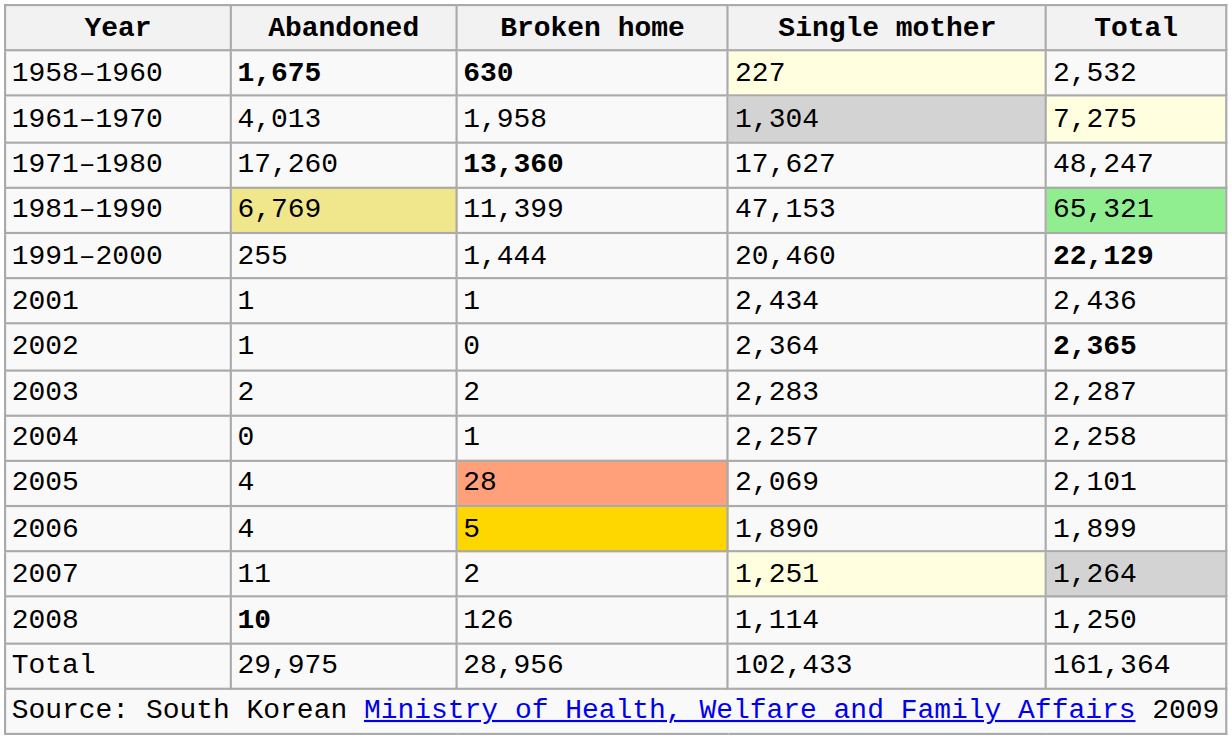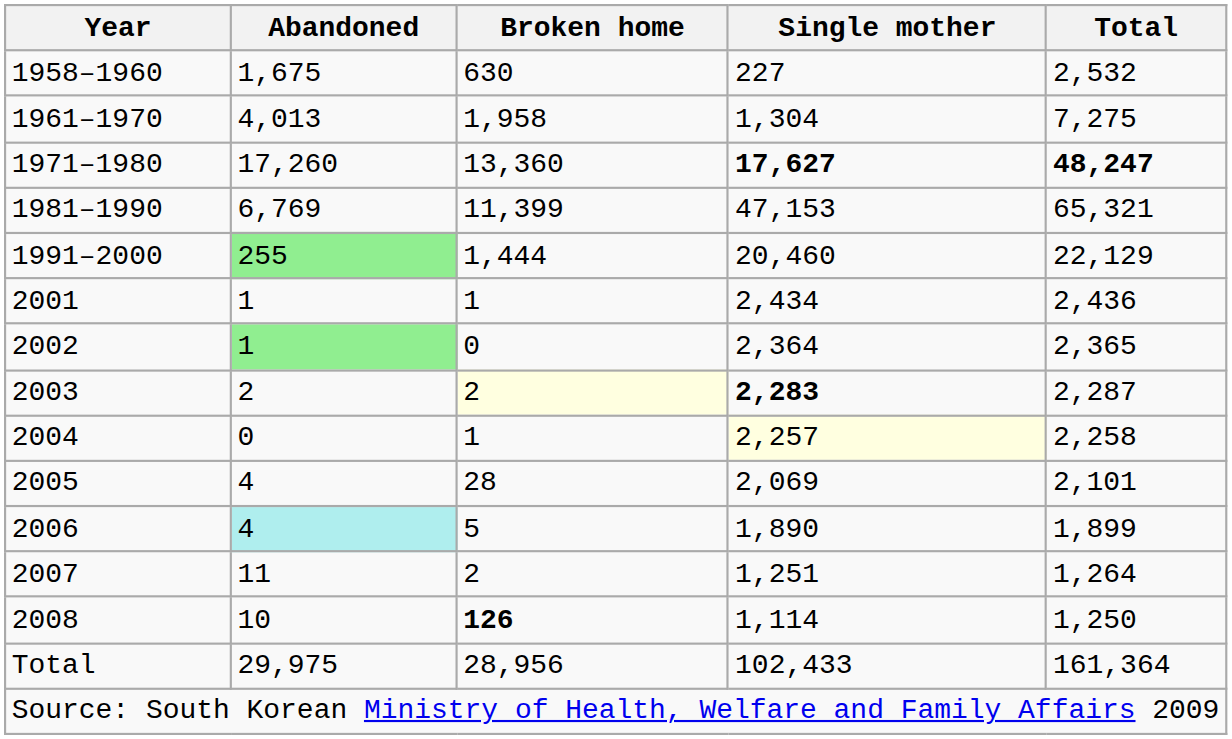1958–1960 | Abandoned: bold -> normal
1958–1960 | Broken home: bold -> normal
1958–1960 | Single mother: lightyellow background -> no background
1961–1970 | Single mother: lightgrey background -> no background
1961–1970 | Total: lightyellow background -> no background
1971–1980 | Broken home: bold -> normal
1971–1980 | Single mother: normal -> bold
1971–1980 | Total: normal -> bold
1981–1990 | Abandoned: khaki background -> no background
1981–1990 | Total: lightgreen background -> no background
1991–2000 | Abandoned: no background -> lightgreen background
1991–2000 | Total: bold -> normal
2002 | Abandoned: no background -> lightgreen background
2002 | Total: bold -> normal
2003 | Broken home: no background -> lightyellow background
2003 | Single mother: normal -> bold
2004 | Single mother: no background -> lightyellow background
2005 | Broken home: lightsalmon background -> no background
2006 | Abandoned: no background -> paleturquoise background
2006 | Broken home: gold background -> no background
2007 | Single mother: lightyellow background -> no background
2007 | Total: lightgrey background -> no background
2008 | Abandoned: bold -> normal
2008 | Broken home: normal -> bold
